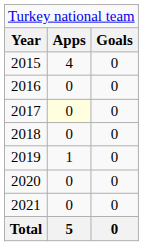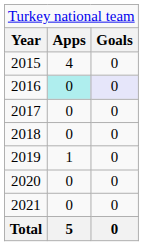2016 | column 2: no background -> paleturquoise background
2016 | column 3: no background -> lavender background
2017 | column 2: lightyellow background -> no background
